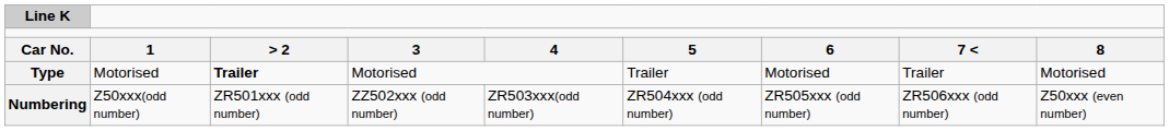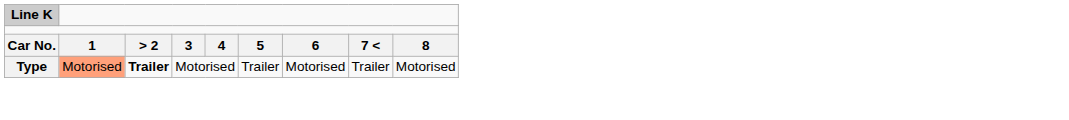Type | column 2: no background -> lightsalmon background
- row: Numbering | Z50xxx(odd number) | ZR501xxx (odd number) | ZZ502xxx (odd number) | ZR503xxx(odd number) | ZR504xxx (odd number) | ZR505xxx (odd number) | ZR506xxx (odd number) | Z50xxx (even number)
